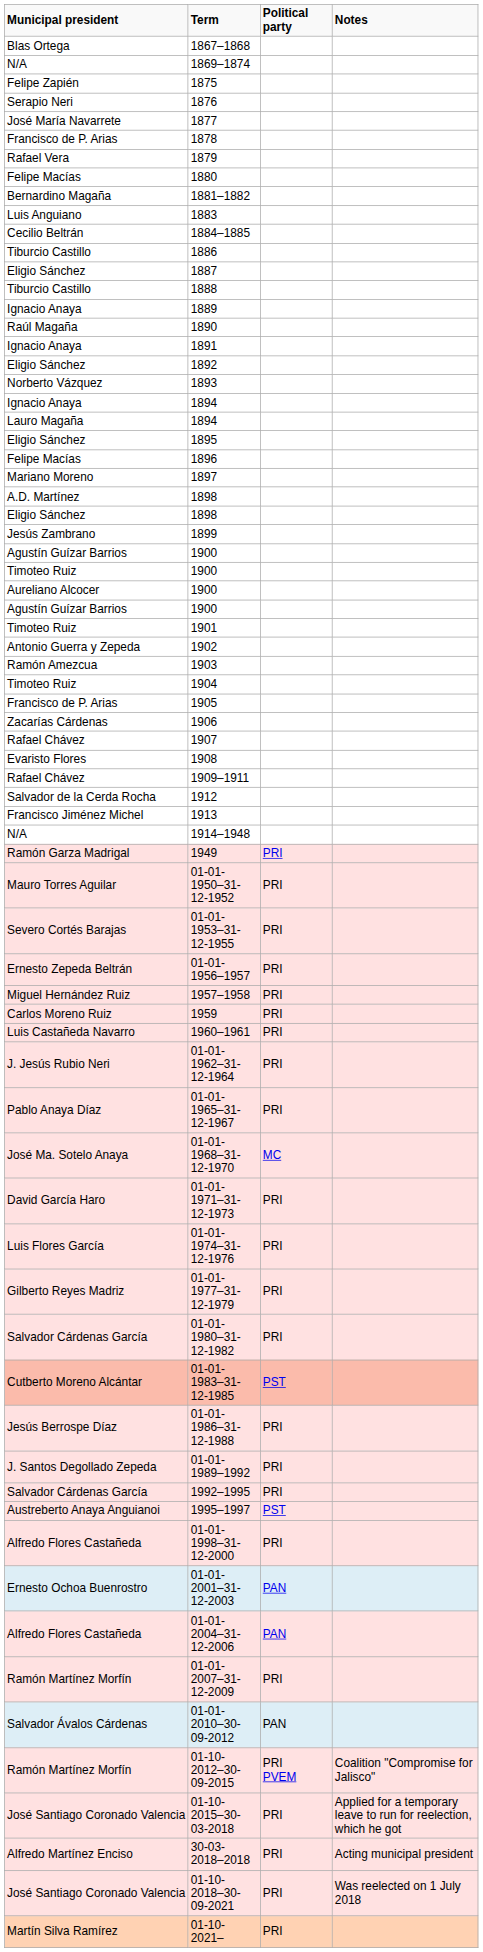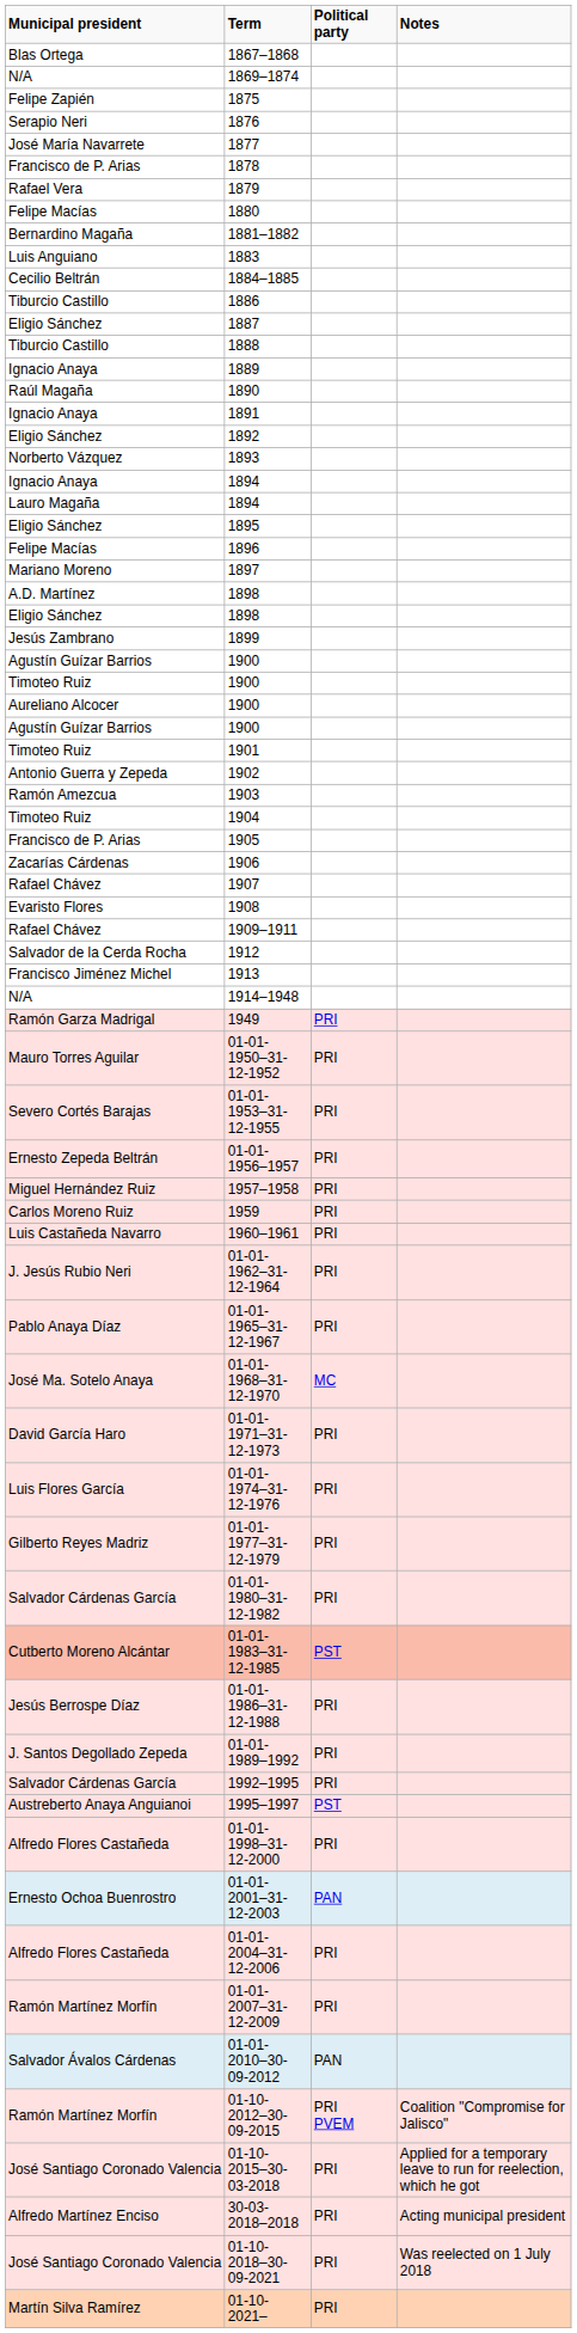01-01-2004–31-12-2006 | Political party: PAN -> PRI
